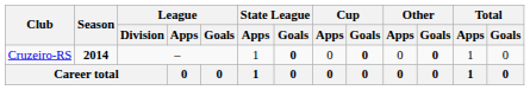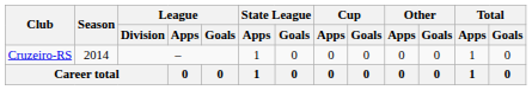Cruzeiro-RS | Season: bold -> normal
Cruzeiro-RS | State League / Goals: bold -> normal
Cruzeiro-RS | Cup / Goals: bold -> normal
Cruzeiro-RS | Other / Goals: bold -> normal
